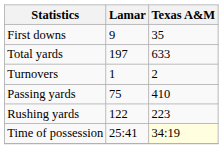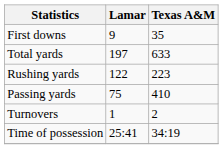rows swapped: Rushing yards <-> Turnovers
Time of possession | Texas A&M: lightyellow background -> no background
